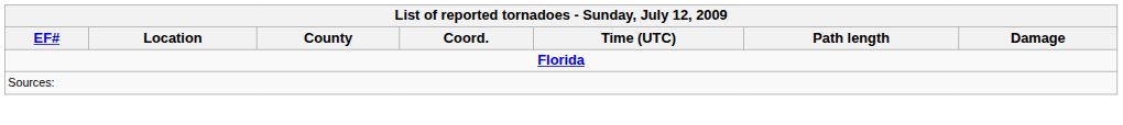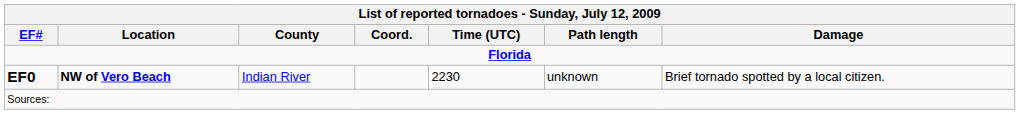+ row: EF0 | NW of Vero Beach | Indian River | 2230 | unknown | Brief tornado spotted by a local citizen.
